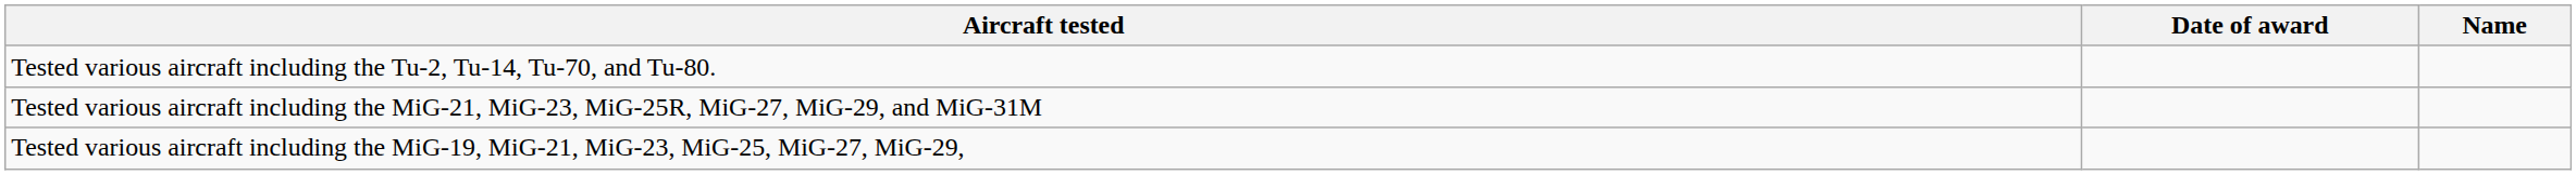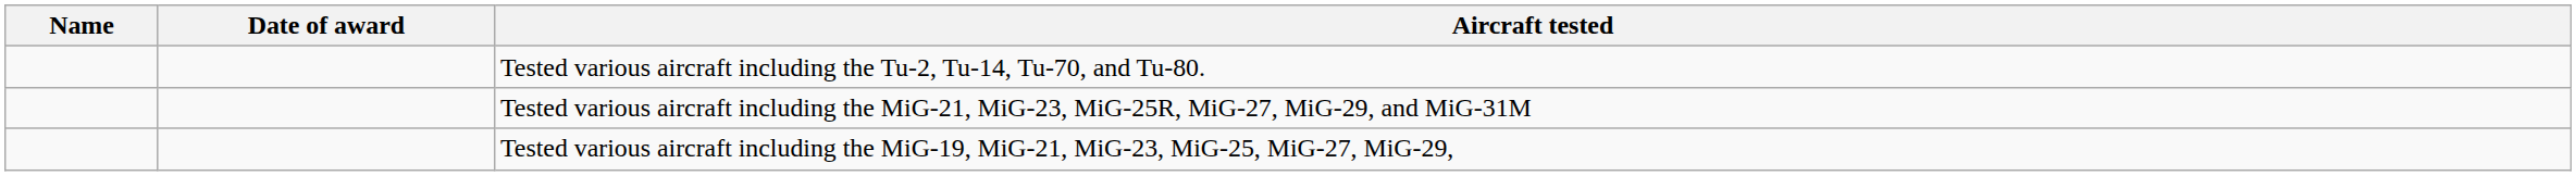columns swapped: Name <-> Aircraft tested
